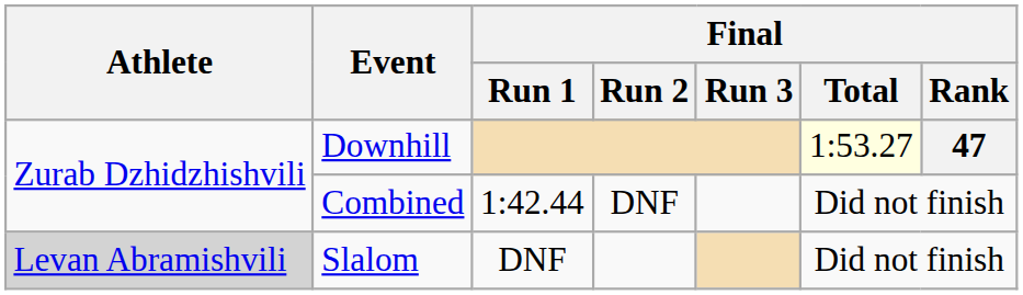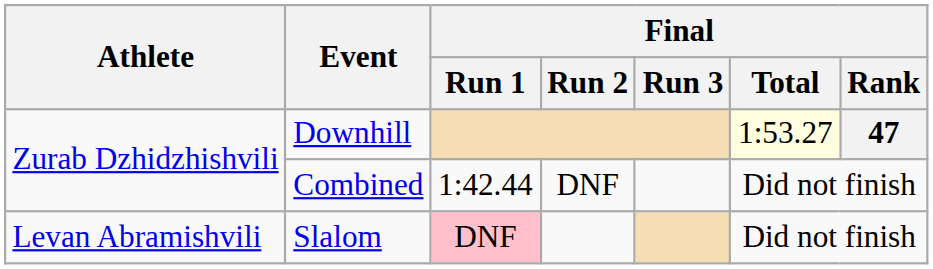Slalom | Athlete: lightgrey background -> no background
Slalom | Final / Run 1: no background -> pink background
